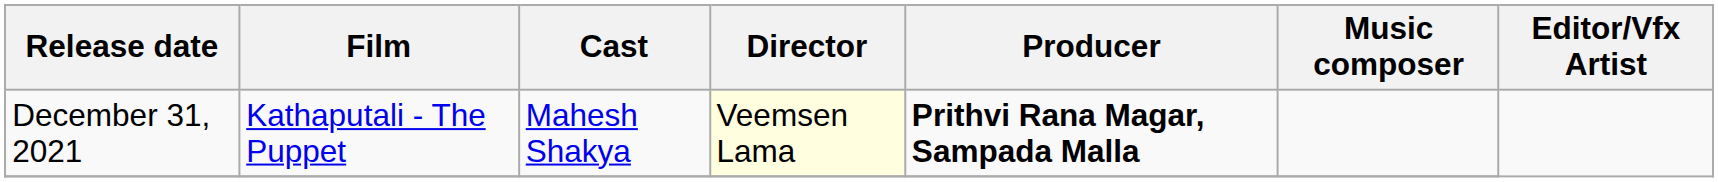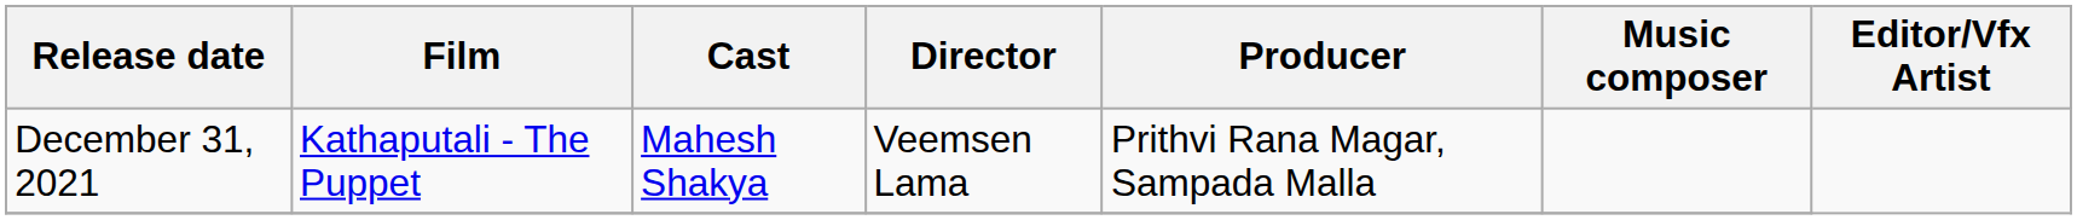December 31, 2021 | Director: lightyellow background -> no background
December 31, 2021 | Producer: bold -> normal
